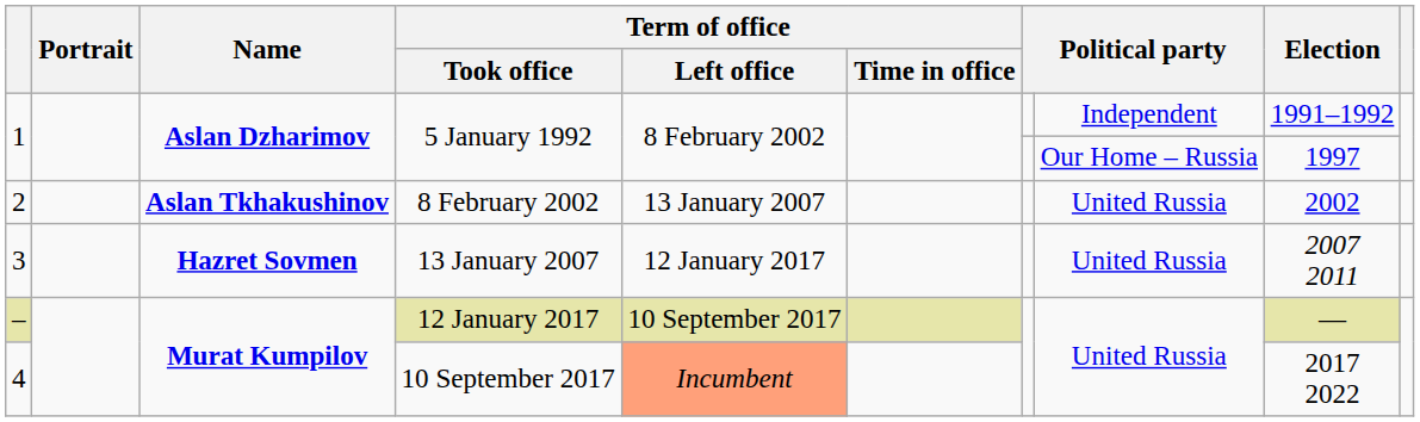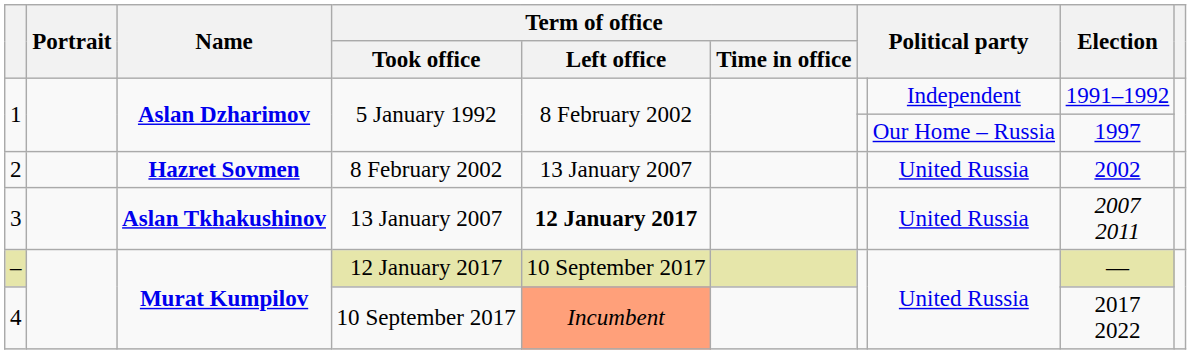2 | Name: Aslan Tkhakushinov -> Hazret Sovmen
3 | Name: Hazret Sovmen -> Aslan Tkhakushinov
3 | Term of office / Left office: normal -> bold
